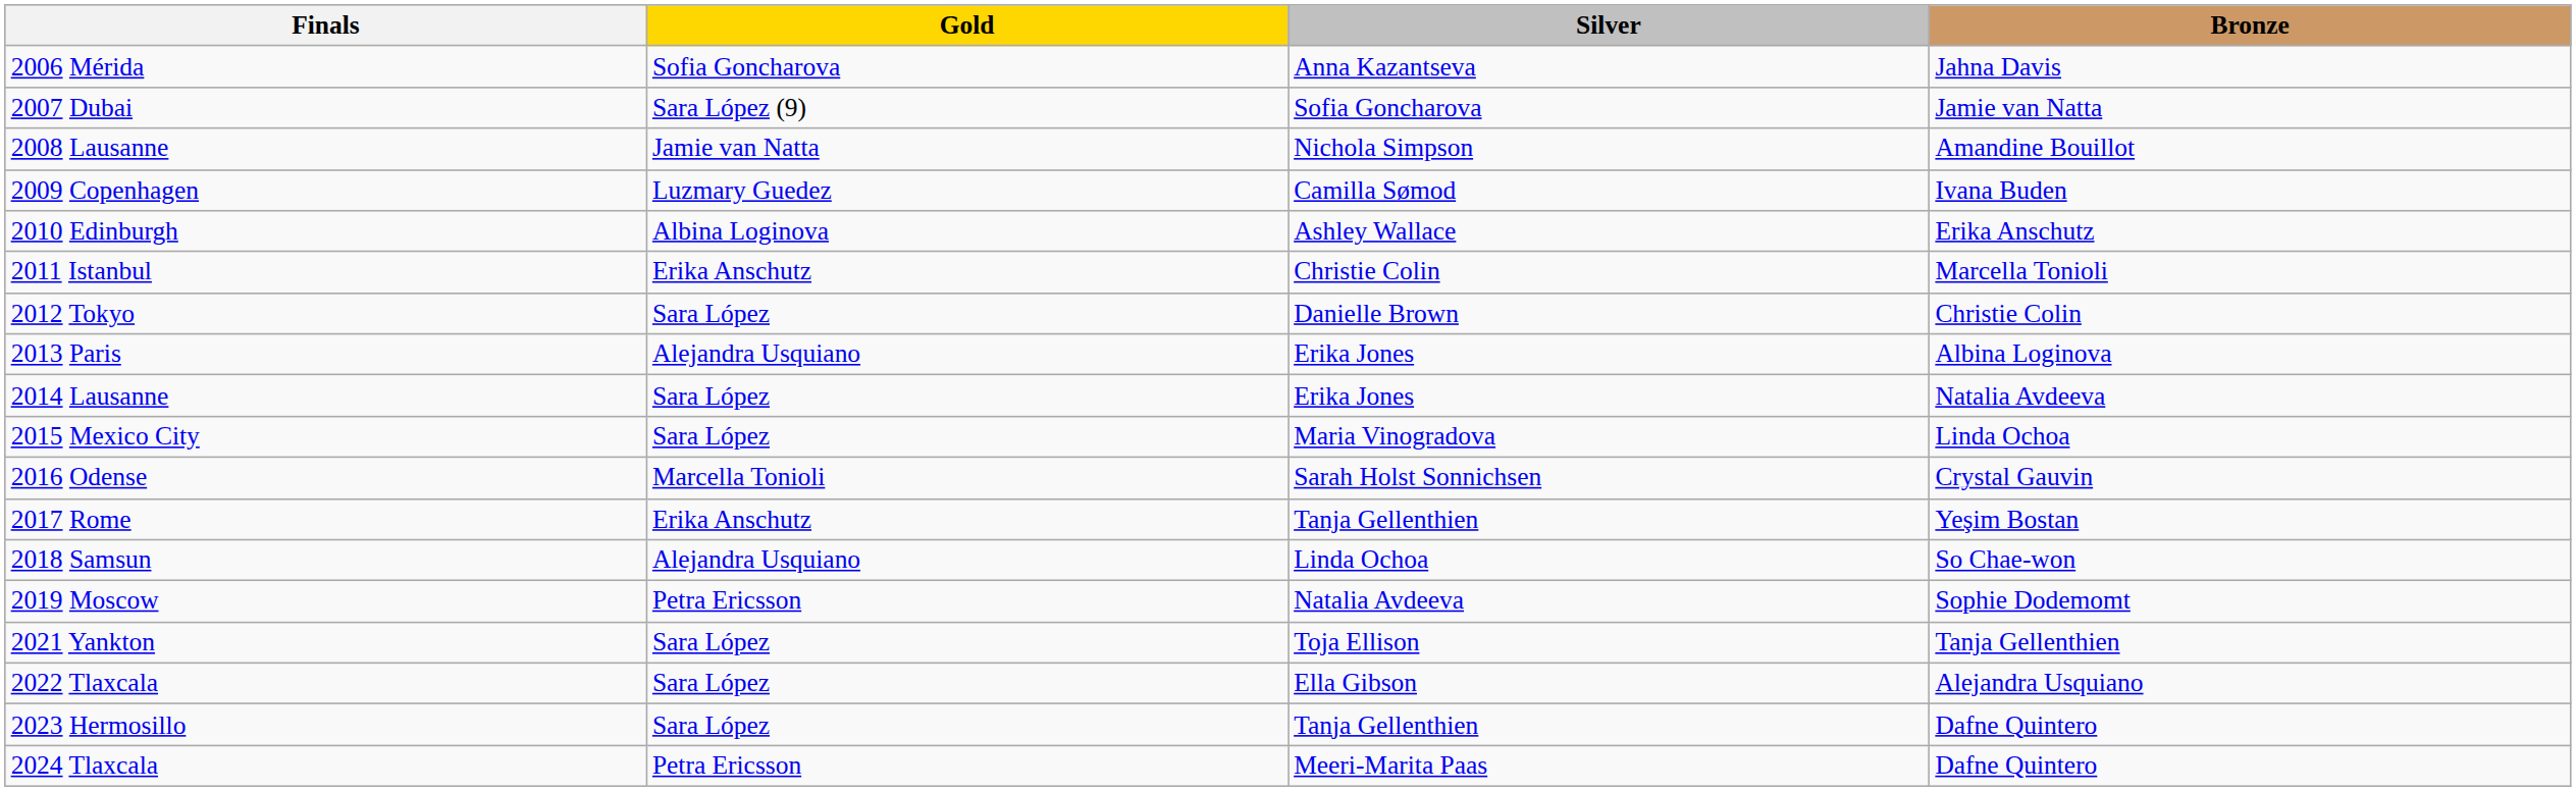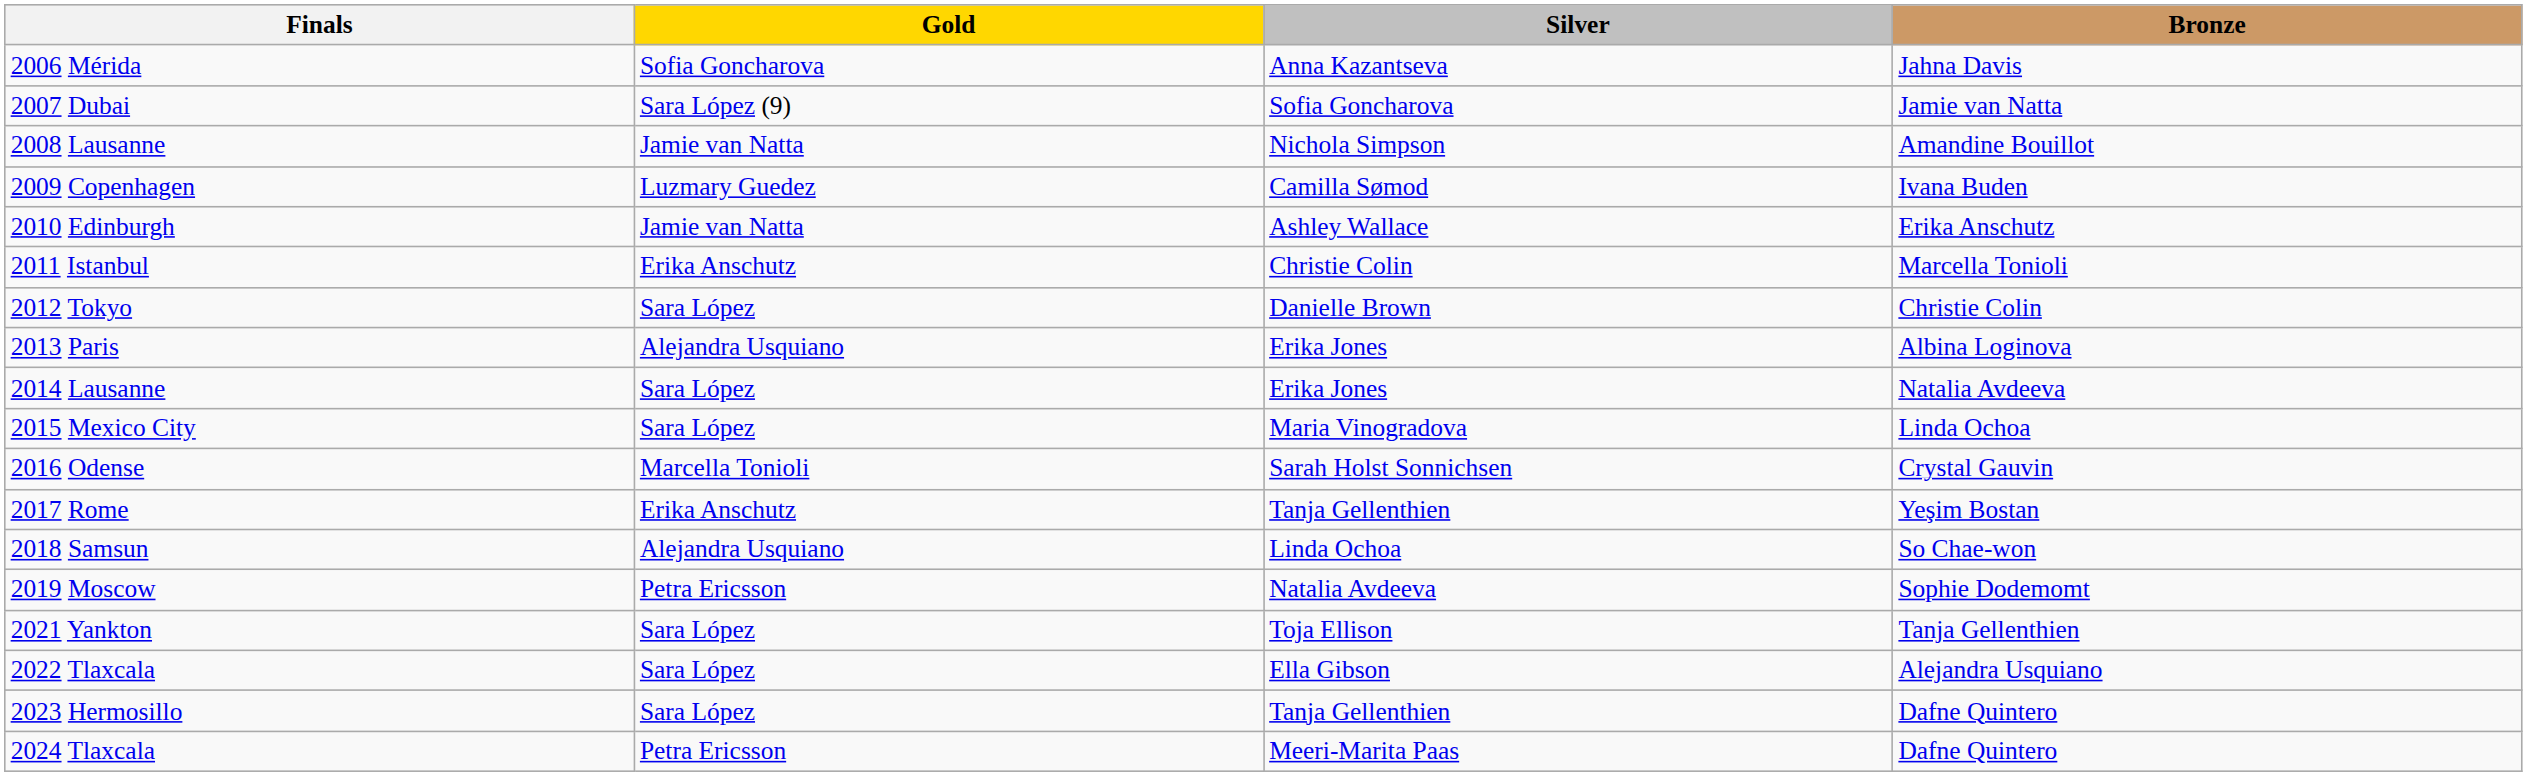2010 Edinburgh | Gold: Albina Loginova -> Jamie van Natta
